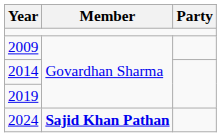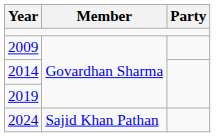2024 | Member: bold -> normal
